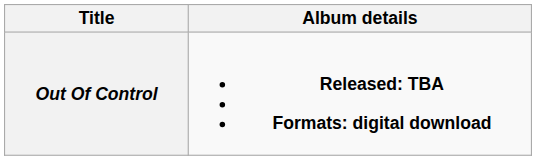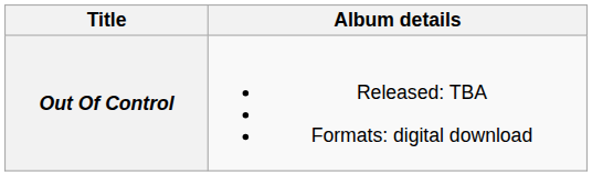Out Of Control | Album details: bold -> normal
